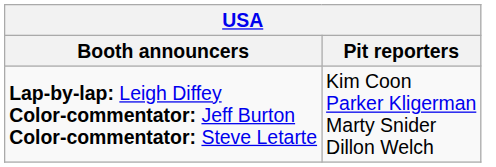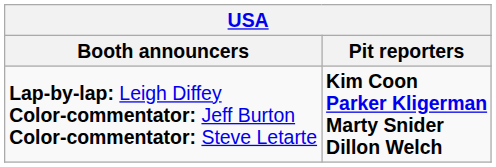row 3 | Pit reporters: normal -> bold
